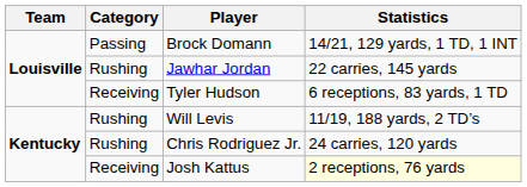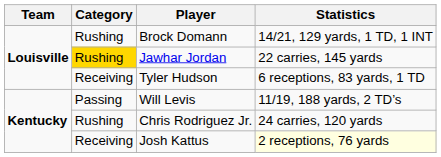Brock Domann | Category: Passing -> Rushing
Jawhar Jordan | Category: no background -> gold background
Will Levis | Category: Rushing -> Passing
